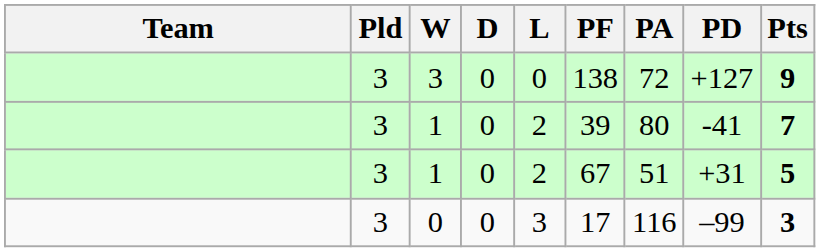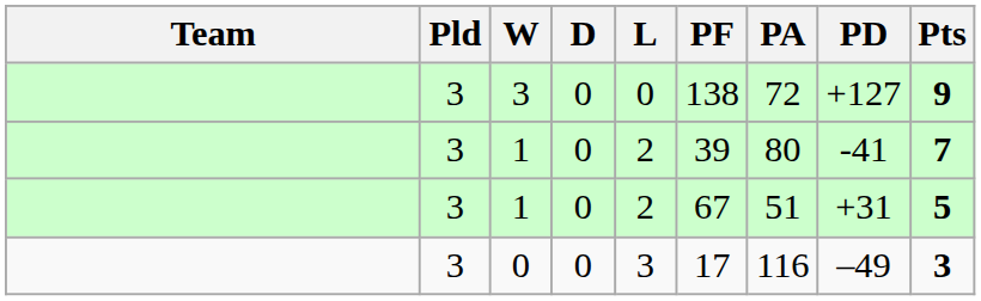row 5 | PD: –99 -> –49
